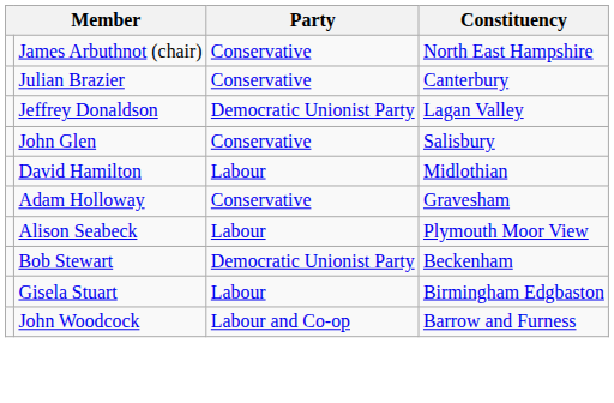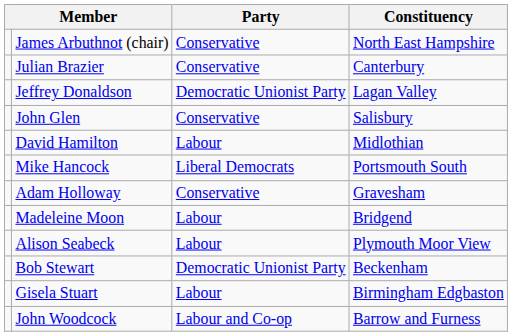+ row: Mike Hancock | Liberal Democrats | Portsmouth South
+ row: Madeleine Moon | Labour | Bridgend
